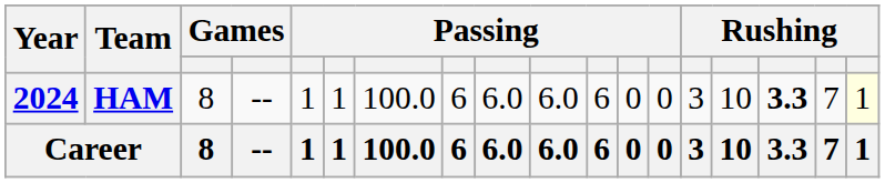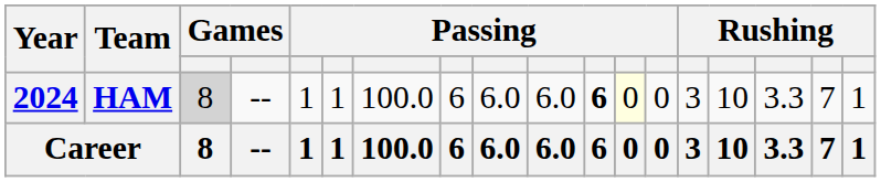HAM | column 3: no background -> lightgrey background
HAM | column 11: normal -> bold
HAM | column 12: no background -> lightyellow background
HAM | column 16: bold -> normal
HAM | column 18: lightyellow background -> no background
